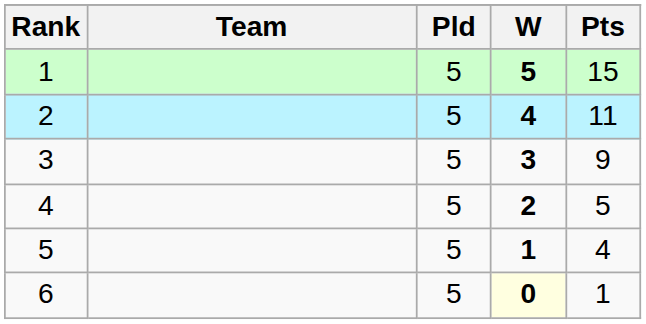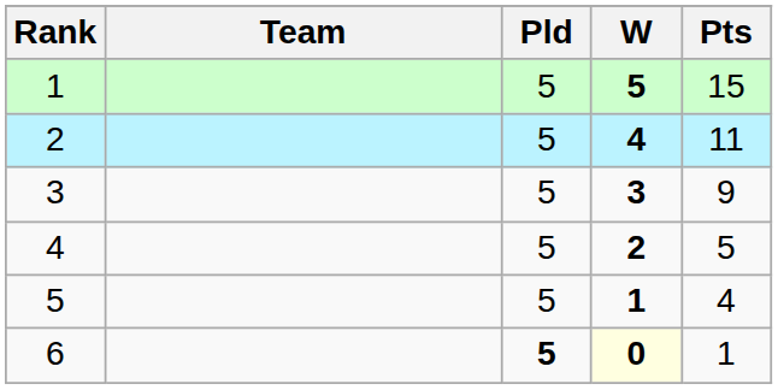6 | Pld: normal -> bold
